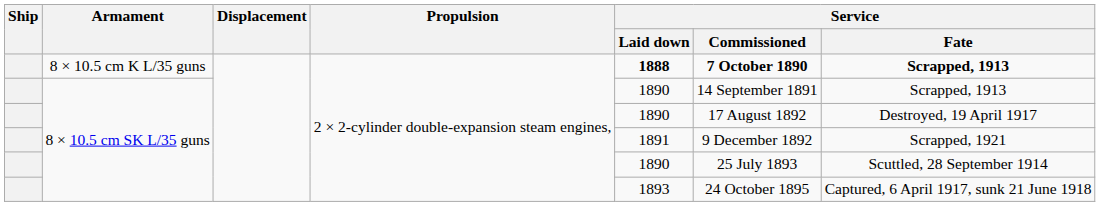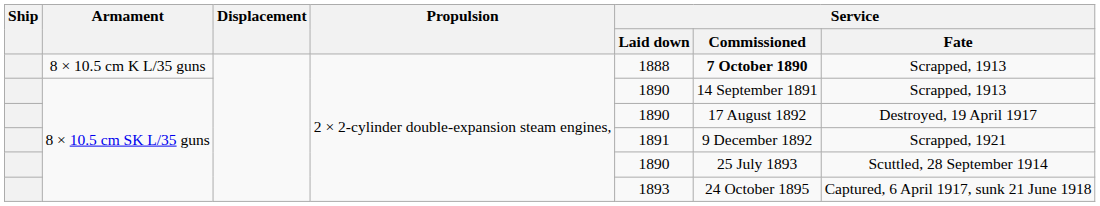8 × 10.5 cm K L/35 guns | Service / Laid down: bold -> normal
8 × 10.5 cm K L/35 guns | Service / Fate: bold -> normal
